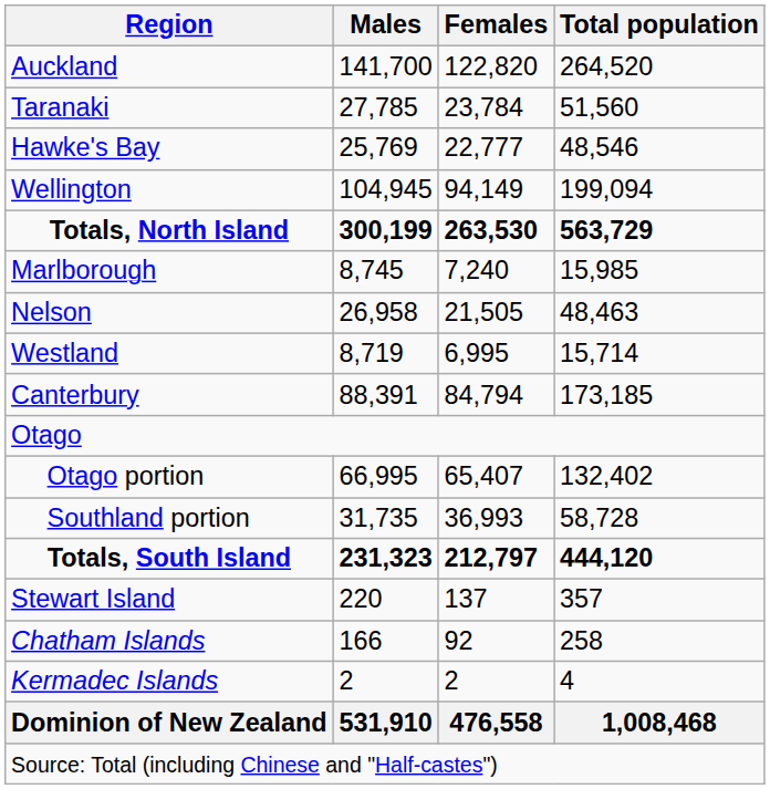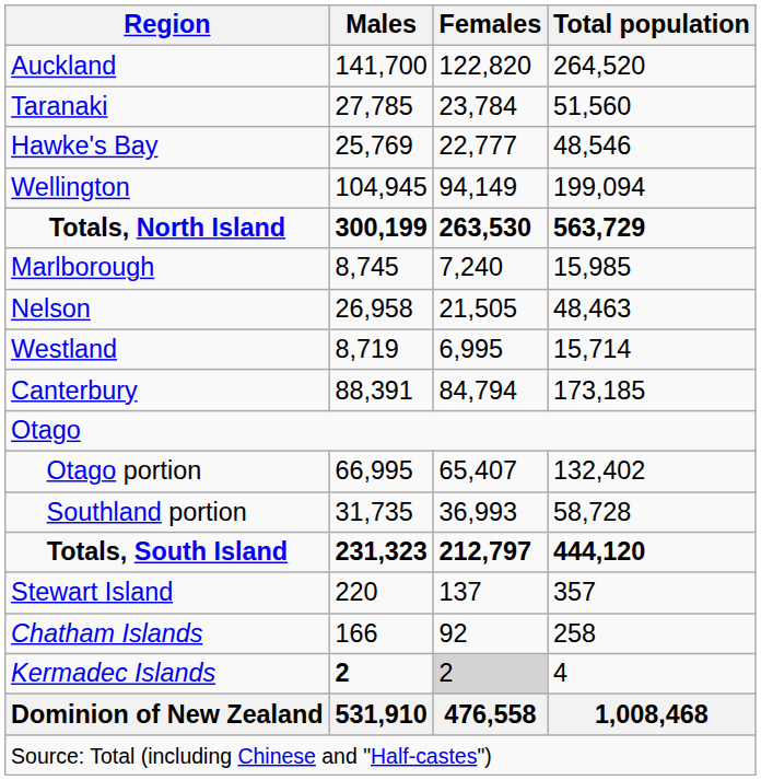Kermadec Islands | Males: normal -> bold
Kermadec Islands | Females: no background -> lightgrey background
